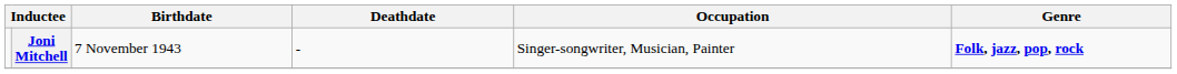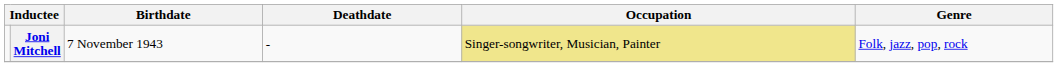Joni Mitchell | Occupation: no background -> khaki background
Joni Mitchell | Genre: bold -> normal
